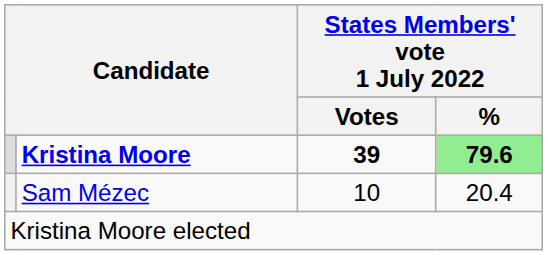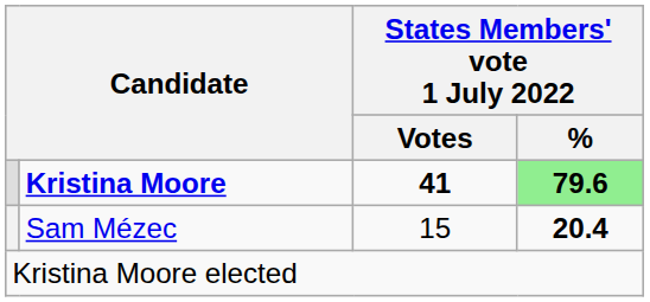Kristina Moore | States Members' vote 1 July 2022 / Votes: 39 -> 41
Sam Mézec | States Members' vote 1 July 2022 / Votes: 10 -> 15
Sam Mézec | States Members' vote 1 July 2022 / %: normal -> bold
